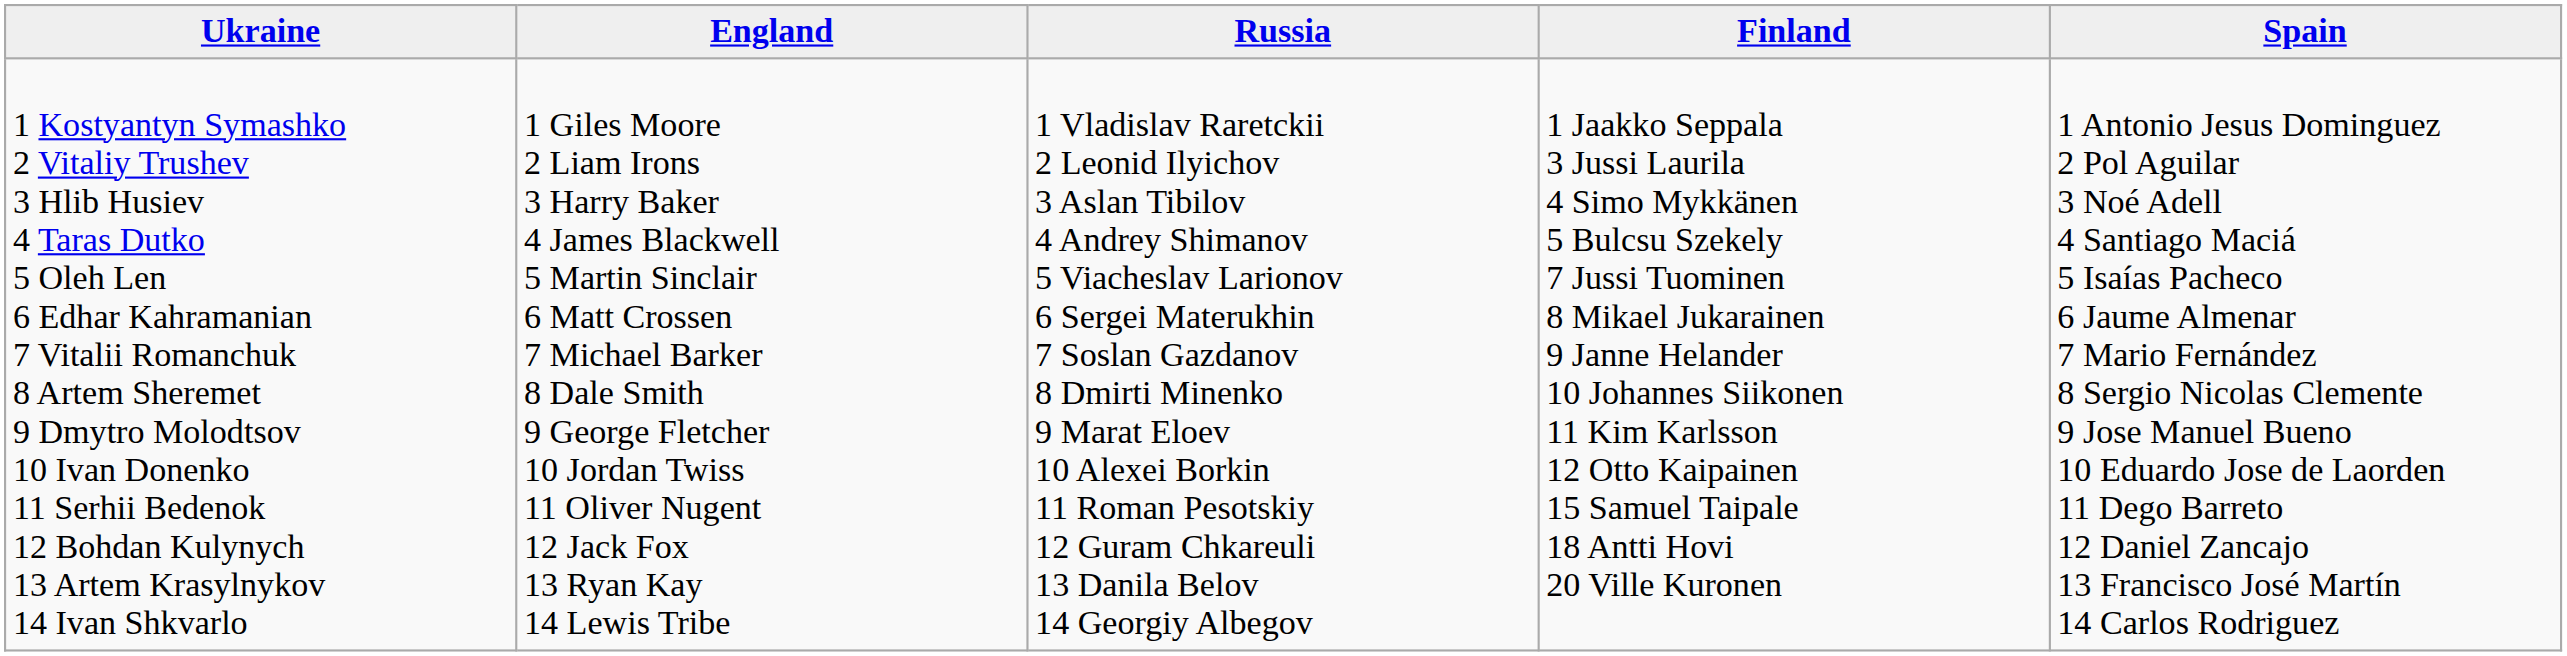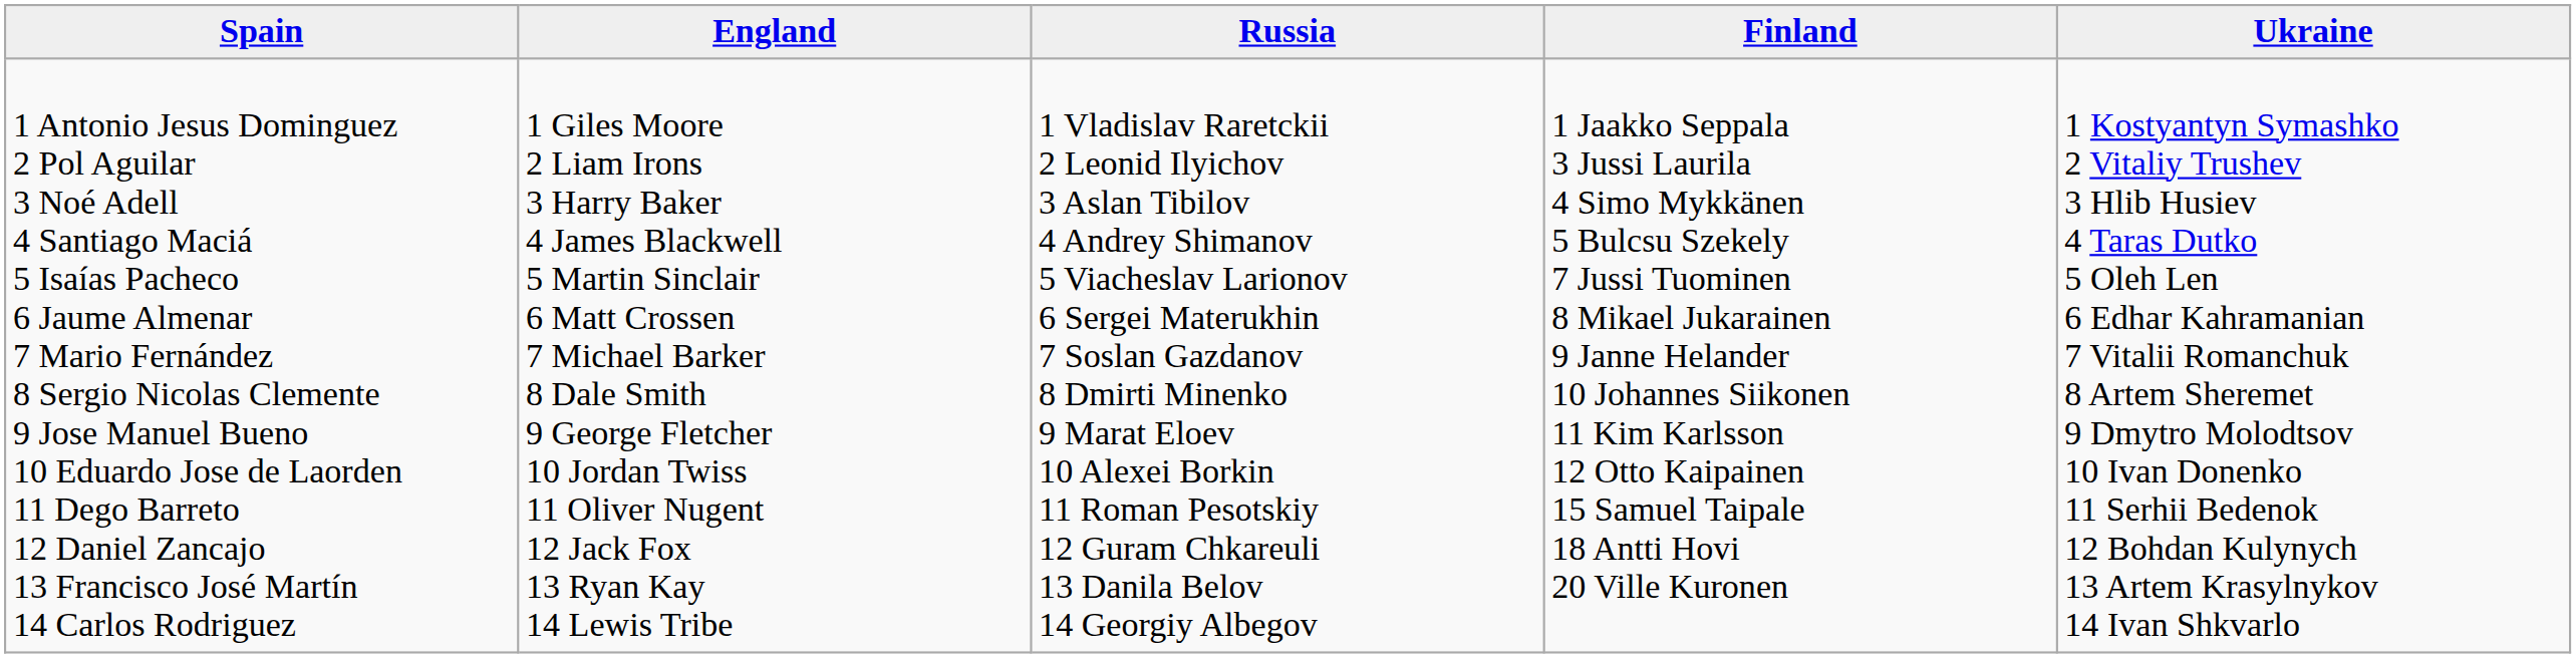columns swapped: Ukraine <-> Spain
